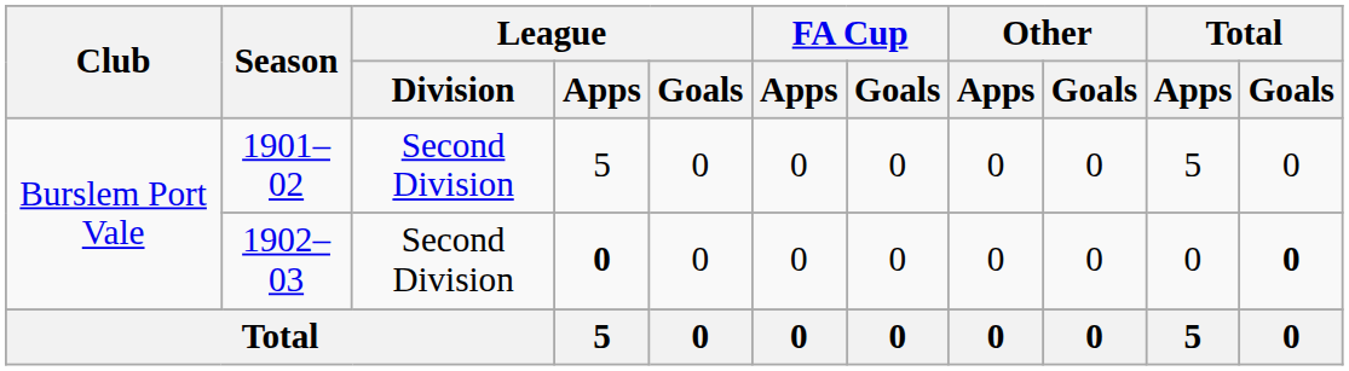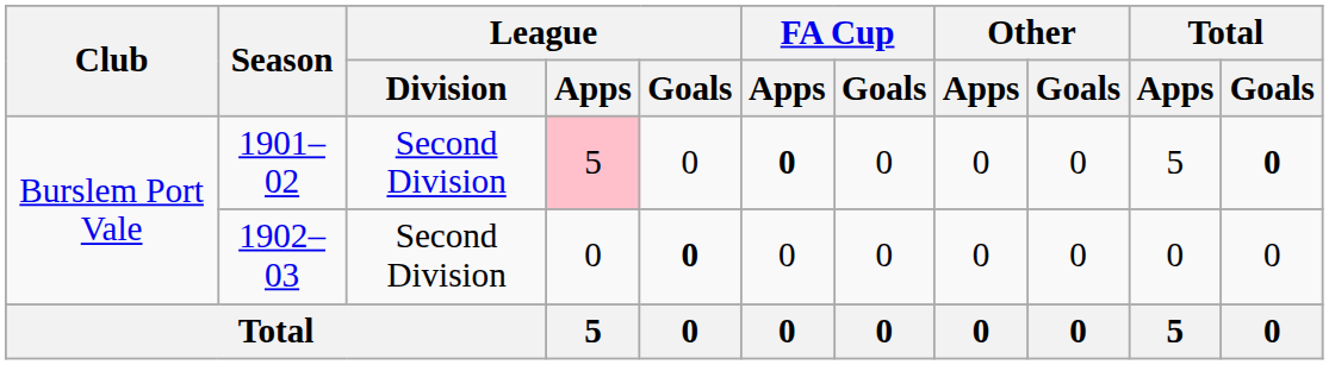1901–02 | League / Apps: no background -> pink background
1901–02 | FA Cup / Apps: normal -> bold
1901–02 | Total / Goals: normal -> bold
1902–03 | League / Apps: bold -> normal
1902–03 | League / Goals: normal -> bold
1902–03 | Total / Goals: bold -> normal
